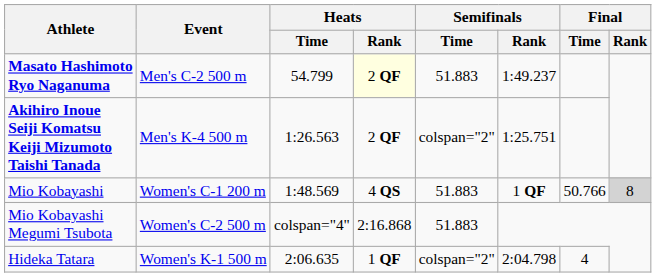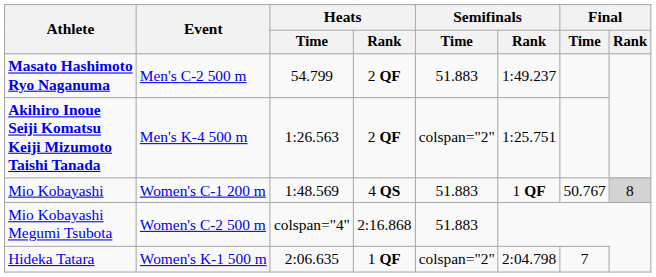Masato Hashimoto Ryo Naganuma | Heats / Rank: lightyellow background -> no background
Mio Kobayashi | Final / Time: 50.766 -> 50.767
Hideka Tatara | Final / Time: 4 -> 7
